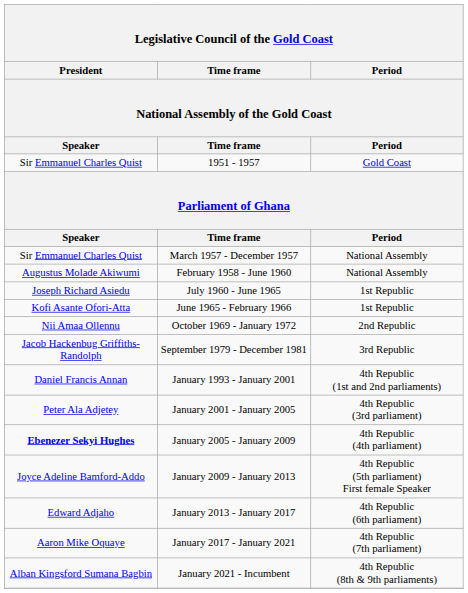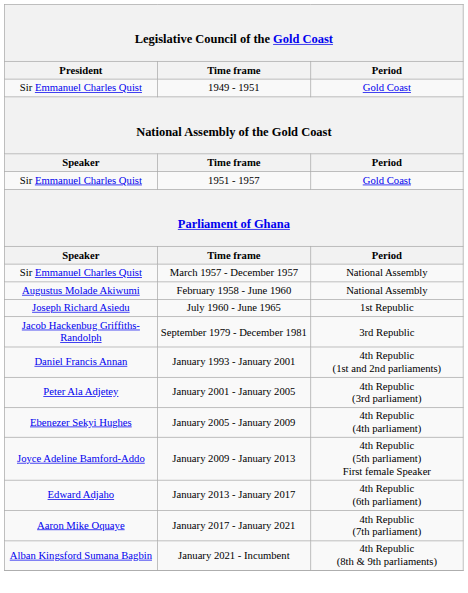+ row: Sir Emmanuel Charles Quist | 1949 - 1951 | Gold Coast
- row: Kofi Asante Ofori-Atta | June 1965 - February 1966 | 1st Republic
- row: Nii Amaa Ollennu | October 1969 - January 1972 | 2nd Republic
January 2005 - January 2009 | President: bold -> normal
